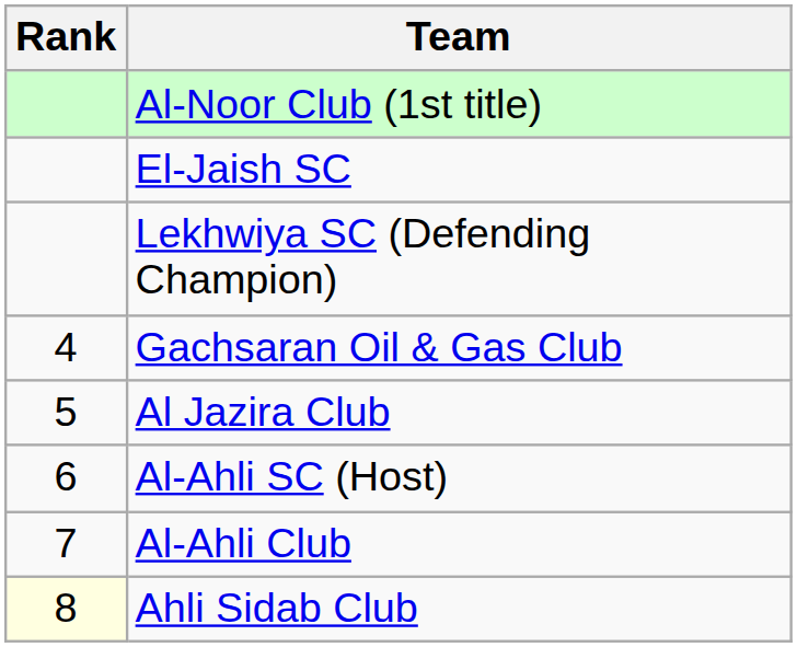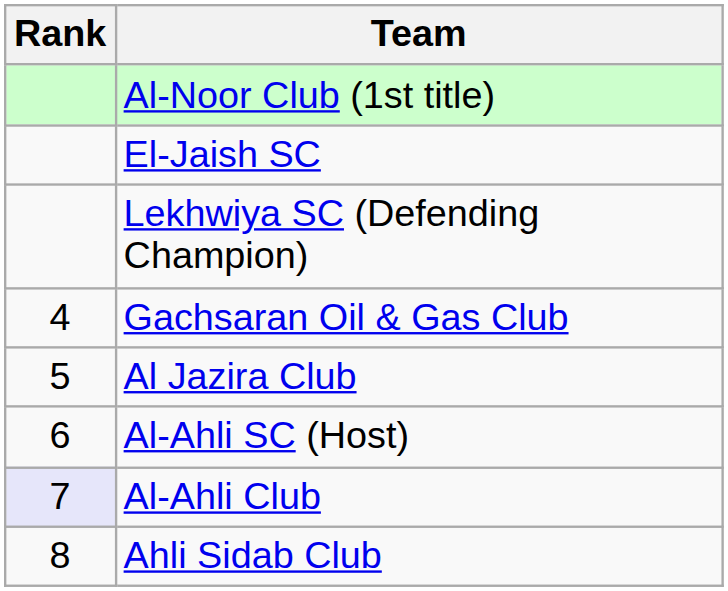Al-Ahli Club | Rank: no background -> lavender background
Ahli Sidab Club | Rank: lightyellow background -> no background
